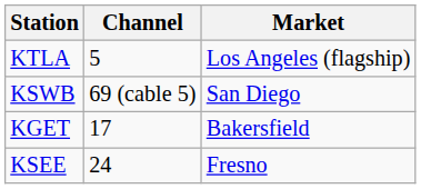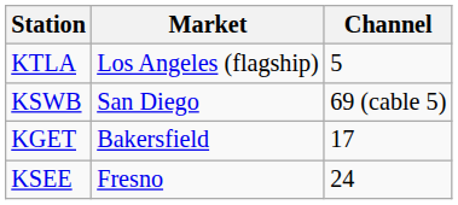columns swapped: Channel <-> Market
